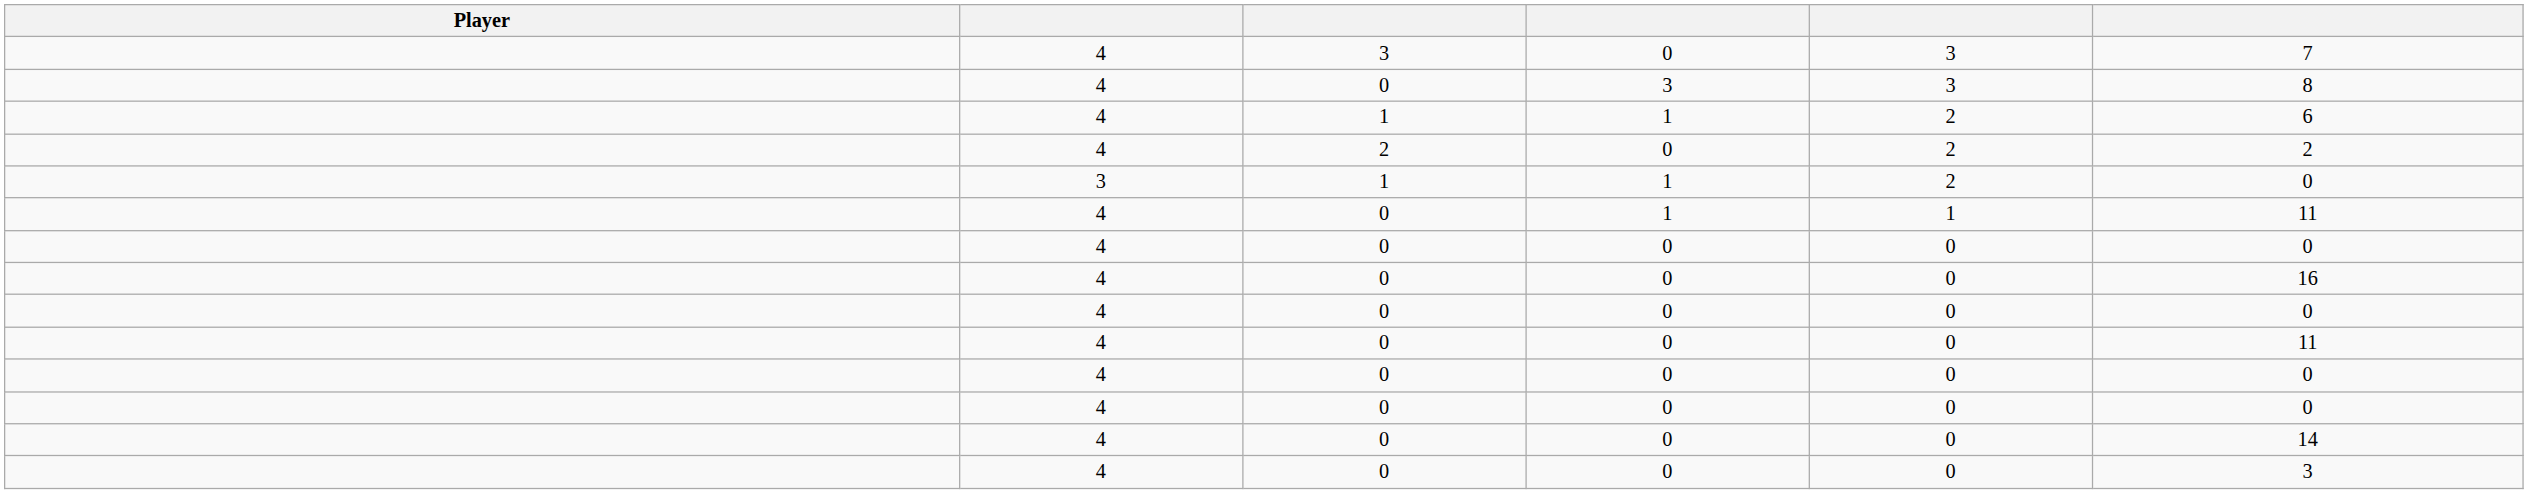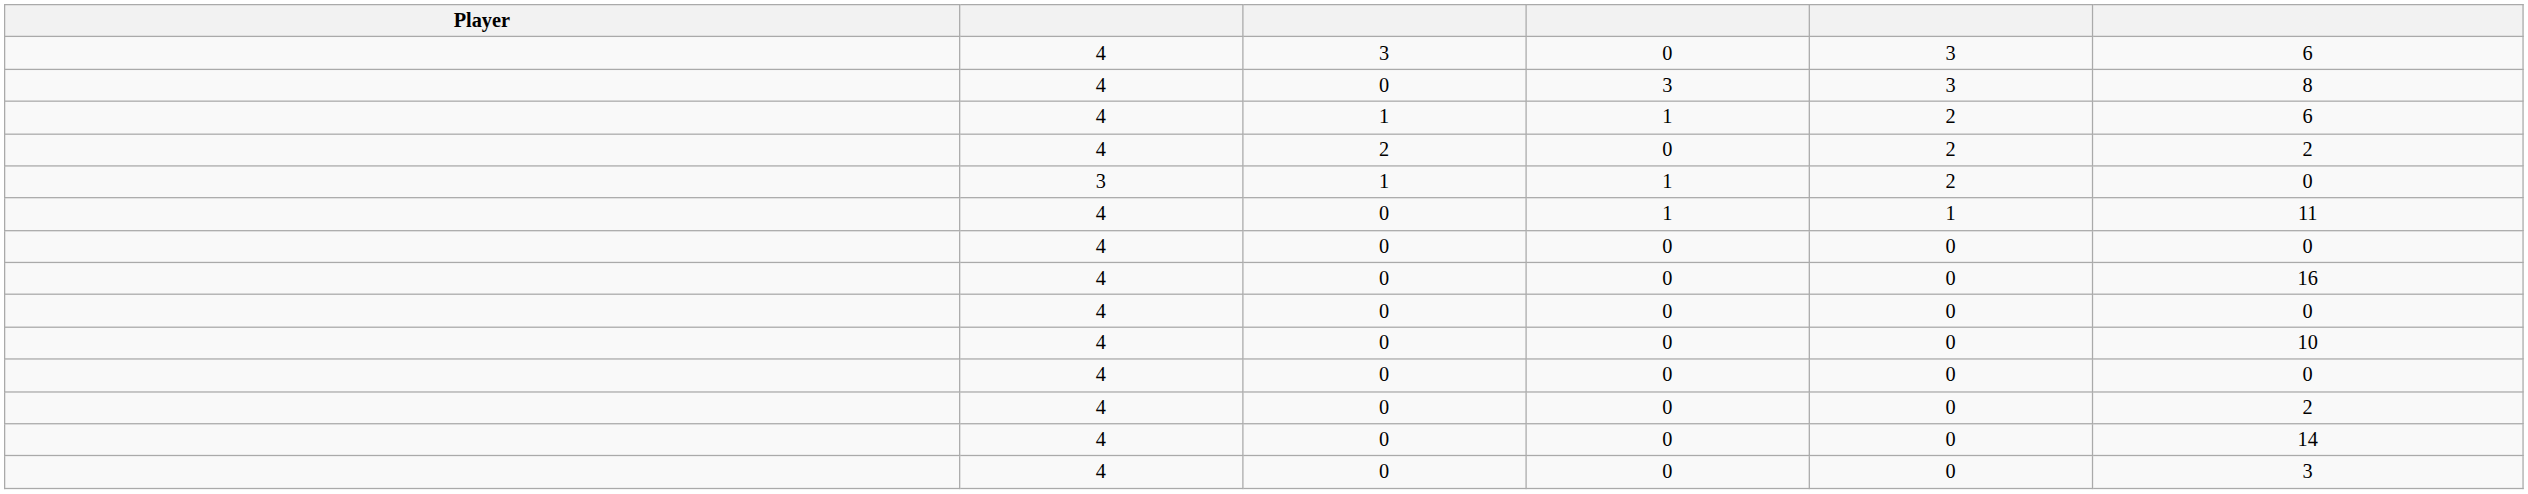row 2 | column 6: 7 -> 6
row 11 | column 6: 11 -> 10
row 13 | column 6: 0 -> 2
